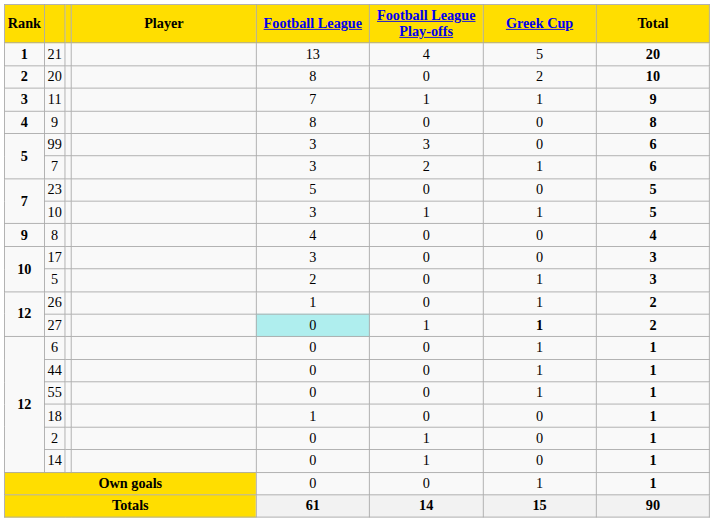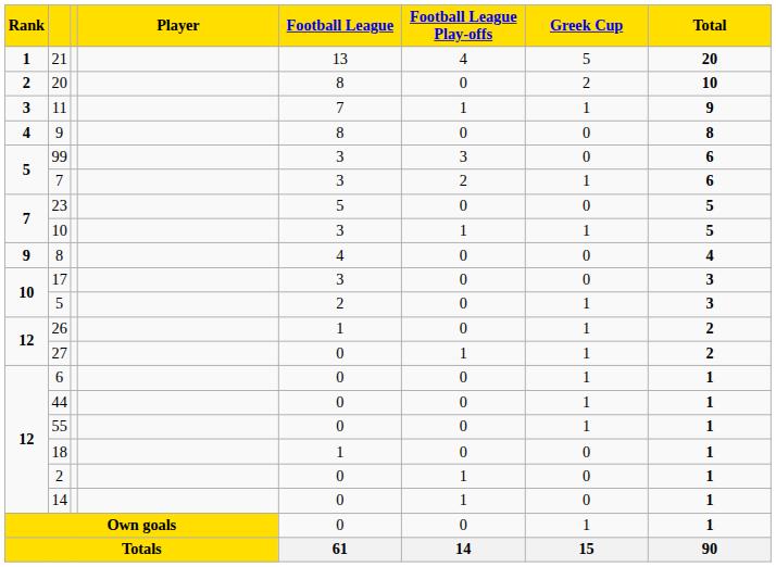27 | Football League: paleturquoise background -> no background
27 | Greek Cup: bold -> normal
